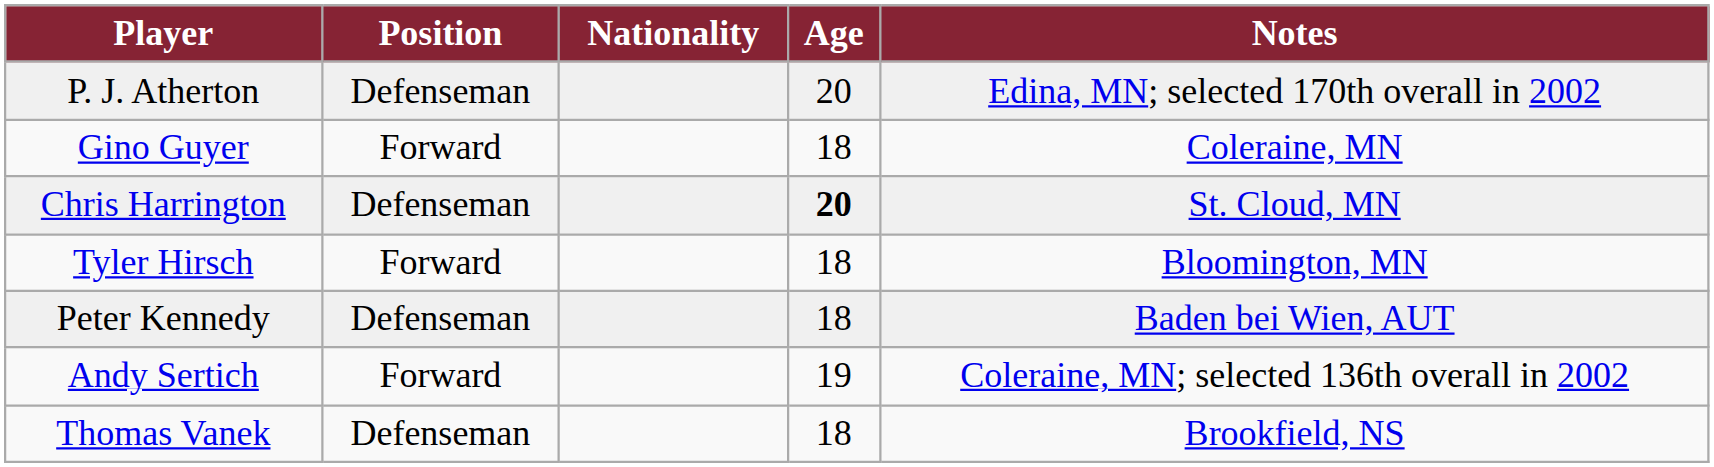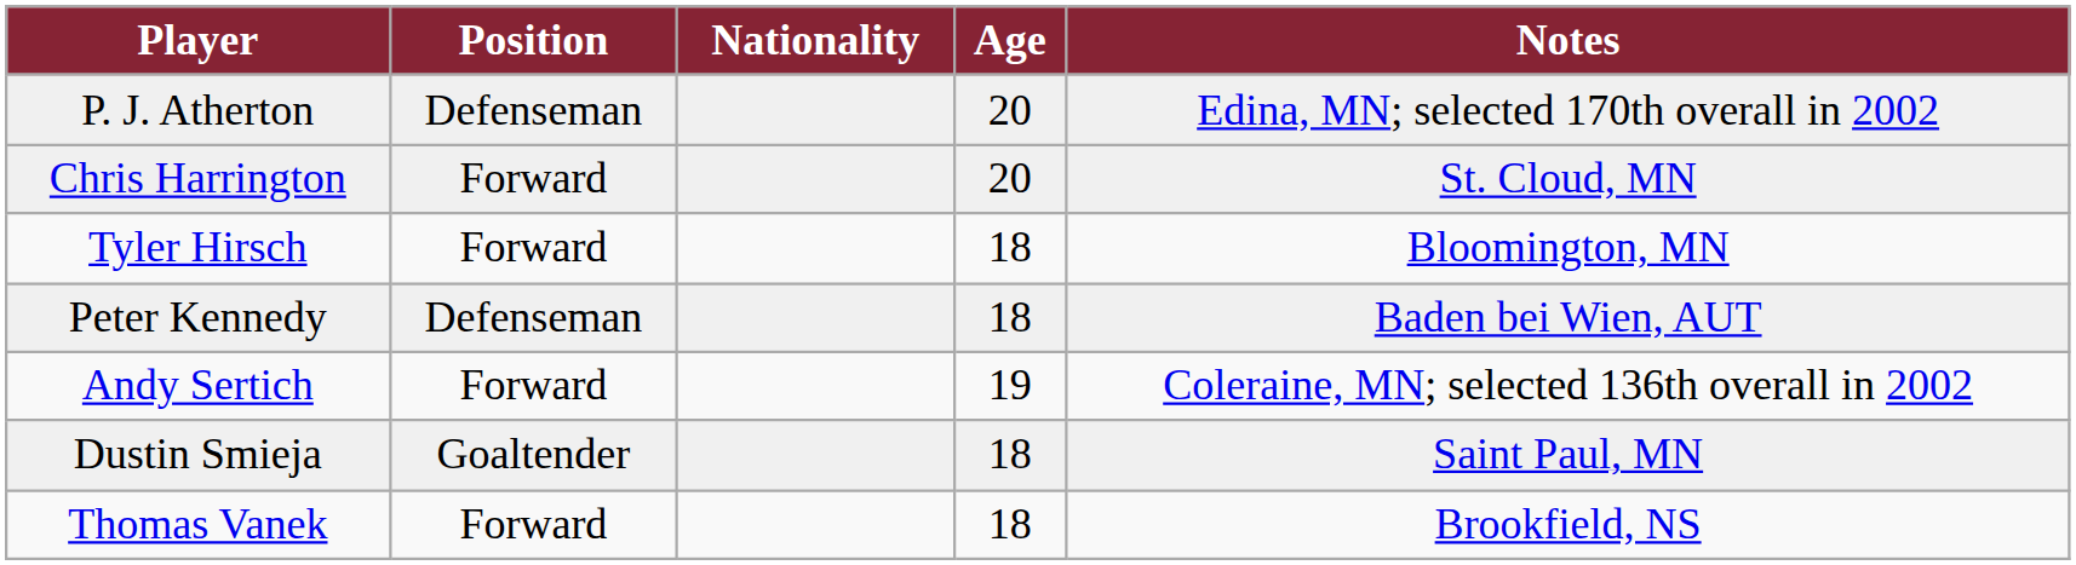- row: Gino Guyer | Forward | 18 | Coleraine, MN
Chris Harrington | Position: Defenseman -> Forward
Chris Harrington | Age: bold -> normal
+ row: Dustin Smieja | Goaltender | 18 | Saint Paul, MN
Thomas Vanek | Position: Defenseman -> Forward
